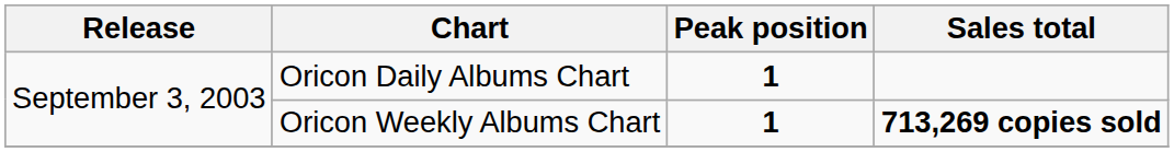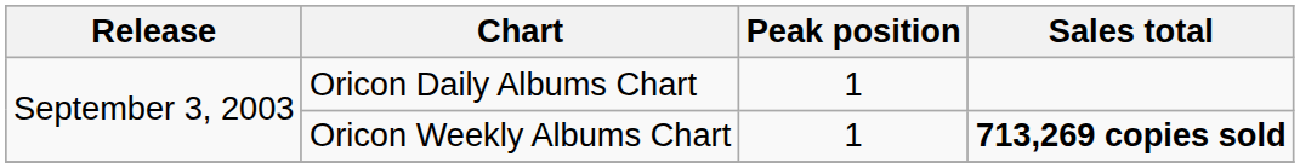Oricon Daily Albums Chart | Peak position: bold -> normal
Oricon Weekly Albums Chart | Peak position: bold -> normal
